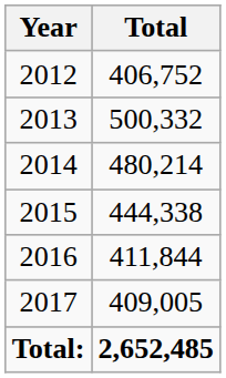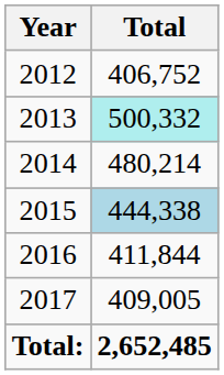2013 | Total: no background -> paleturquoise background
2015 | Total: no background -> lightblue background
